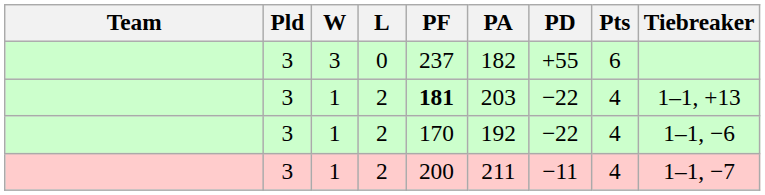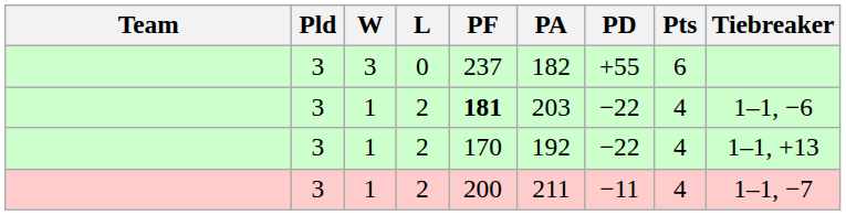row 3 | Tiebreaker: 1–1, +13 -> 1–1, −6
row 4 | Tiebreaker: 1–1, −6 -> 1–1, +13
